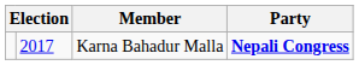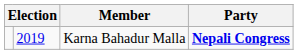Karna Bahadur Malla | column 2: 2017 -> 2019
